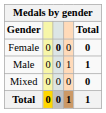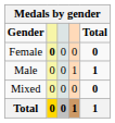Female | column 2: normal -> bold
Female | column 3: bold -> normal
